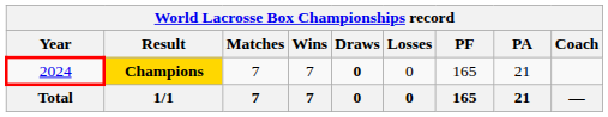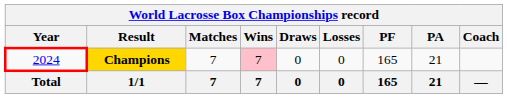Champions | Wins: no background -> pink background
Champions | Draws: bold -> normal
